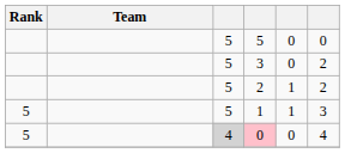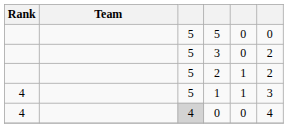row 5 | Rank: 5 -> 4
row 6 | Rank: 5 -> 4
row 6 | column 4: pink background -> no background
